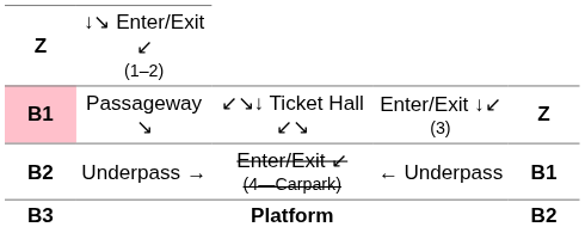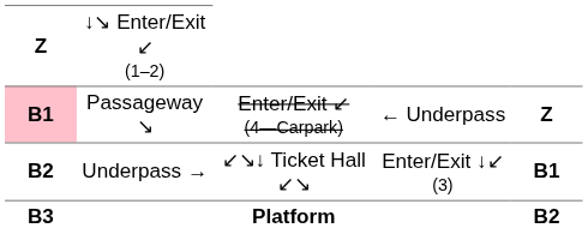Passageway ↘ | column 3: ↙↘↓ Ticket Hall ↙↘ -> Enter/Exit ↙ (4—Carpark)
Passageway ↘ | column 4: Enter/Exit ↓↙ (3) -> ← Underpass
Underpass → | column 3: Enter/Exit ↙ (4—Carpark) -> ↙↘↓ Ticket Hall ↙↘
Underpass → | column 4: ← Underpass -> Enter/Exit ↓↙ (3)
